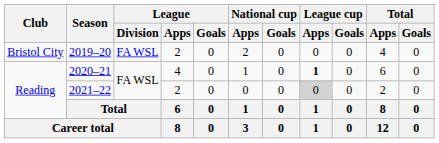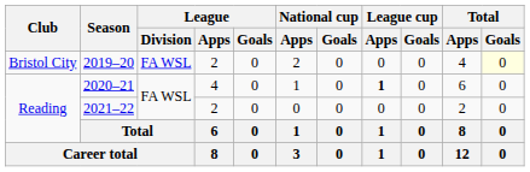2019–20 | Total / Goals: no background -> lightyellow background
2021–22 | League cup / Apps: lightgrey background -> no background
